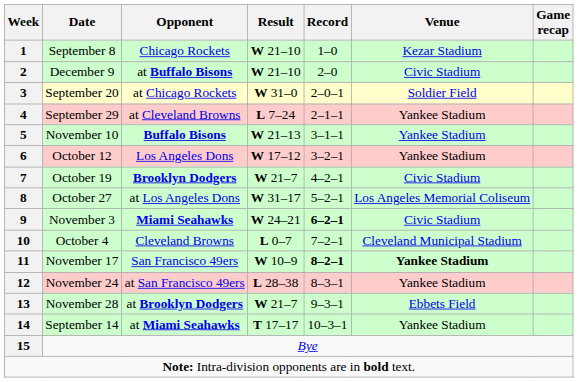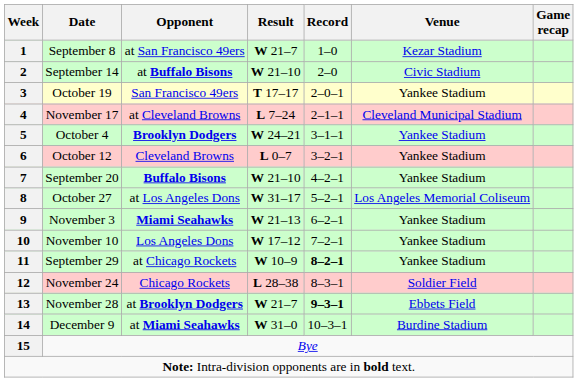1 | Opponent: Chicago Rockets -> at San Francisco 49ers
1 | Result: W 21–10 -> W 21–7
2 | Date: December 9 -> September 14
3 | Date: September 20 -> October 19
3 | Opponent: at Chicago Rockets -> San Francisco 49ers
3 | Result: W 31–0 -> T 17–17
3 | Venue: Soldier Field -> Yankee Stadium
4 | Date: September 29 -> November 17
4 | Venue: Yankee Stadium -> Cleveland Municipal Stadium
5 | Date: November 10 -> October 4
5 | Opponent: Buffalo Bisons -> Brooklyn Dodgers
5 | Result: W 21–13 -> W 24–21
6 | Opponent: Los Angeles Dons -> Cleveland Browns
6 | Result: W 17–12 -> L 0–7
7 | Date: October 19 -> September 20
7 | Opponent: Brooklyn Dodgers -> Buffalo Bisons
7 | Result: W 21–7 -> W 21–10
7 | Venue: Civic Stadium -> Yankee Stadium
9 | Result: W 24–21 -> W 21–13
9 | Record: bold -> normal
9 | Venue: Civic Stadium -> Yankee Stadium
10 | Date: October 4 -> November 10
10 | Opponent: Cleveland Browns -> Los Angeles Dons
10 | Result: L 0–7 -> W 17–12
10 | Venue: Cleveland Municipal Stadium -> Yankee Stadium
11 | Date: November 17 -> September 29
11 | Opponent: San Francisco 49ers -> at Chicago Rockets
11 | Venue: bold -> normal
12 | Opponent: at San Francisco 49ers -> Chicago Rockets
12 | Venue: Yankee Stadium -> Soldier Field
13 | Record: normal -> bold
14 | Date: September 14 -> December 9
14 | Result: T 17–17 -> W 31–0
14 | Venue: Yankee Stadium -> Burdine Stadium
